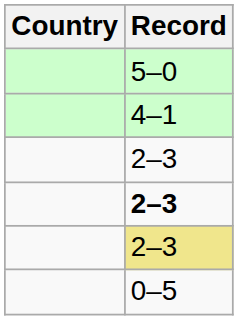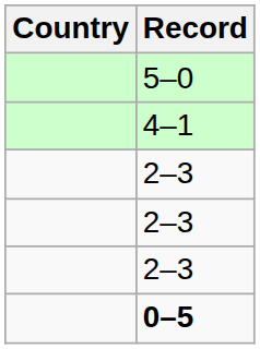row 5 | Record: bold -> normal
row 6 | Record: khaki background -> no background
row 7 | Record: normal -> bold
